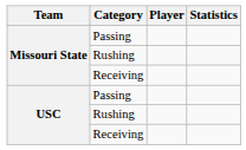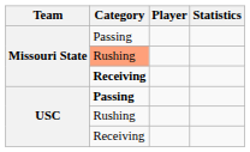Missouri State / Rushing | Category: no background -> lightsalmon background
Missouri State / Receiving | Category: normal -> bold
USC / Passing | Category: normal -> bold
